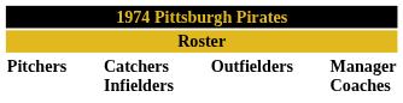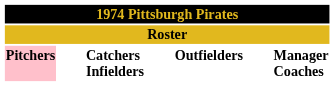Pitchers | column 1: no background -> pink background
